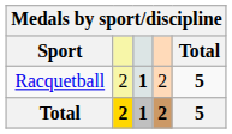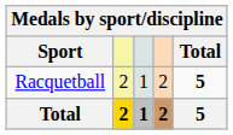Racquetball | column 3: bold -> normal
